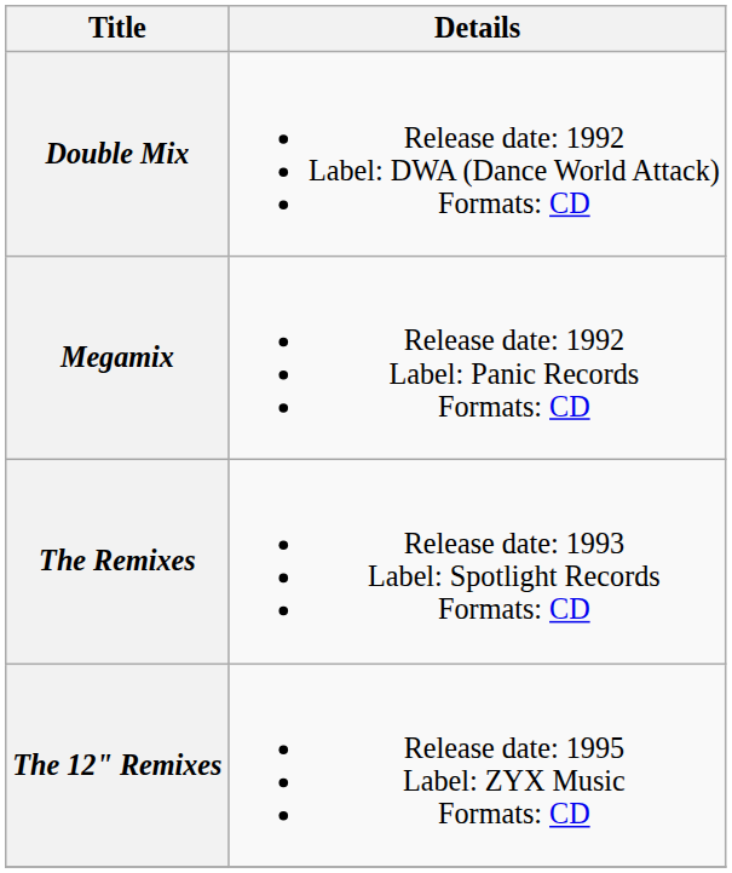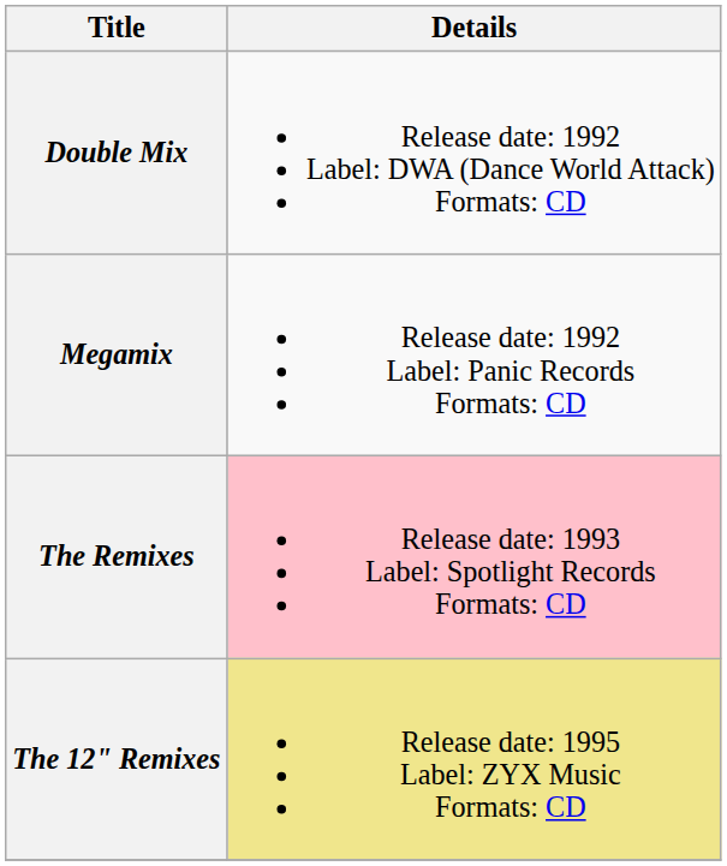The Remixes | column 2: no background -> pink background
The 12" Remixes | column 2: no background -> khaki background
